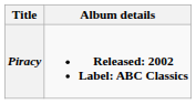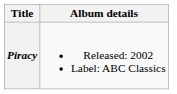Piracy | Album details: bold -> normal
